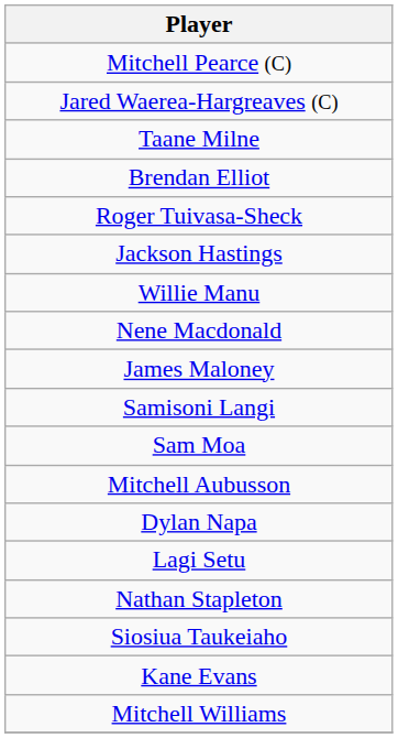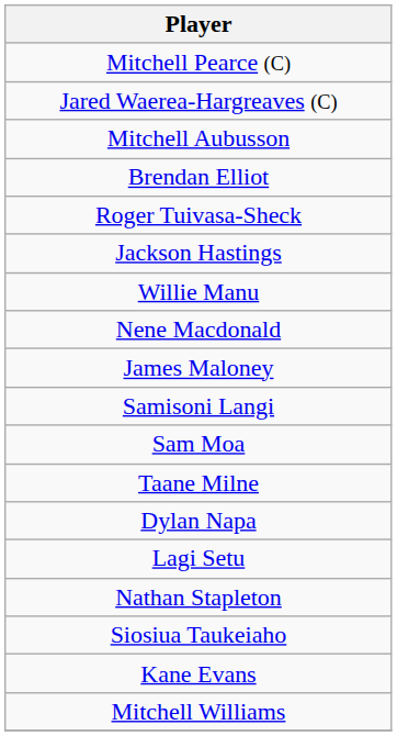row 4 | column 1: Taane Milne -> Mitchell Aubusson
row 13 | column 1: Mitchell Aubusson -> Taane Milne
